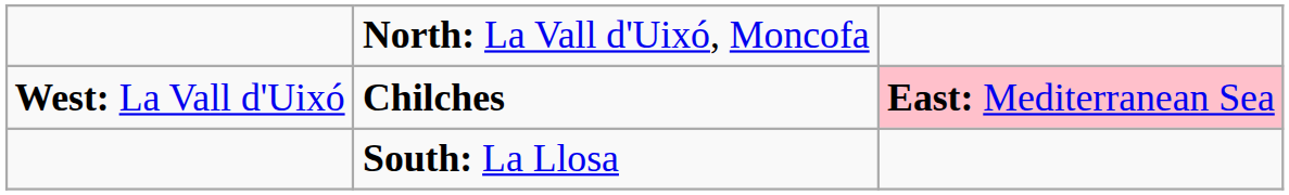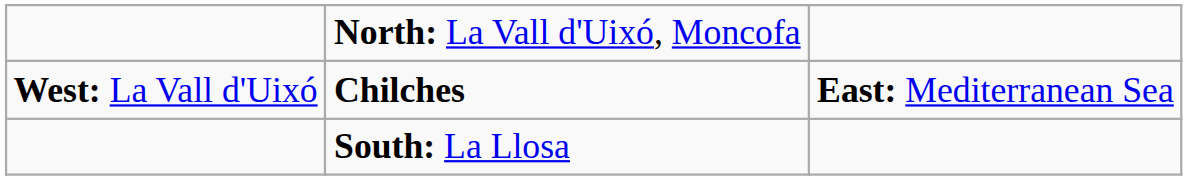West: La Vall d'Uixó | column 3: pink background -> no background
